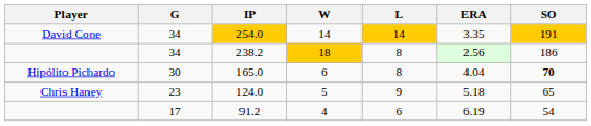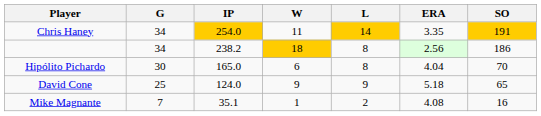254.0 | Player: David Cone -> Chris Haney
254.0 | W: 14 -> 11
165.0 | SO: bold -> normal
124.0 | Player: Chris Haney -> David Cone
124.0 | G: 23 -> 25
124.0 | W: 5 -> 9
- row: 17 | 91.2 | 4 | 6 | 6.19 | 54
+ row: Mike Magnante | 7 | 35.1 | 1 | 2 | 4.08 | 16
